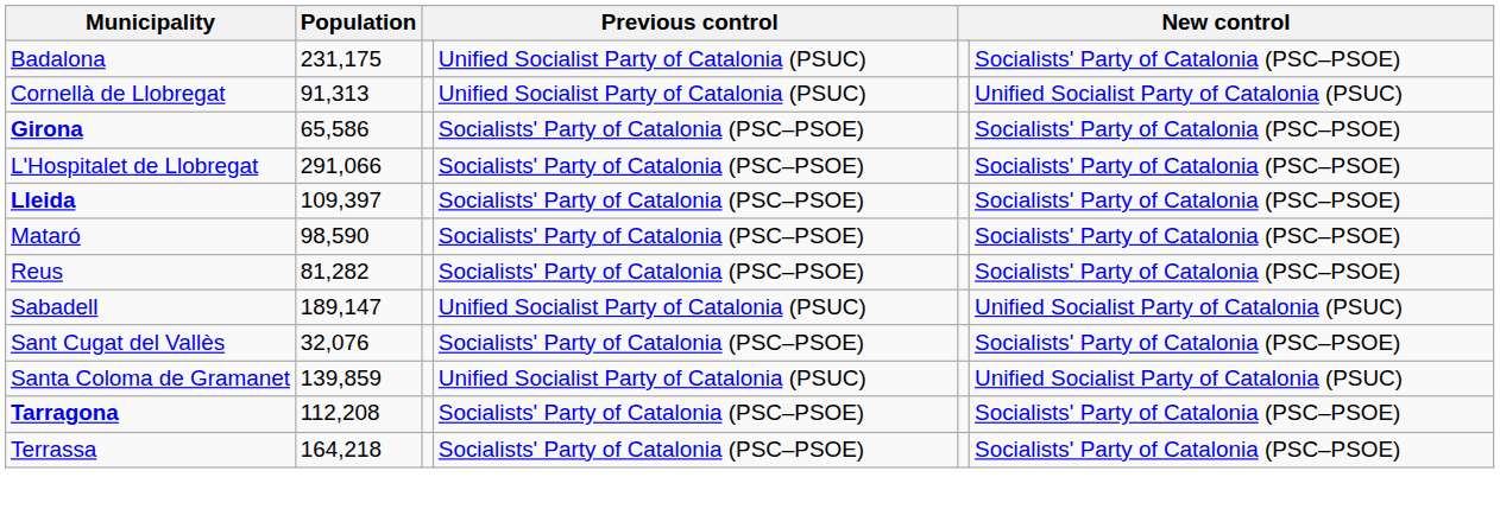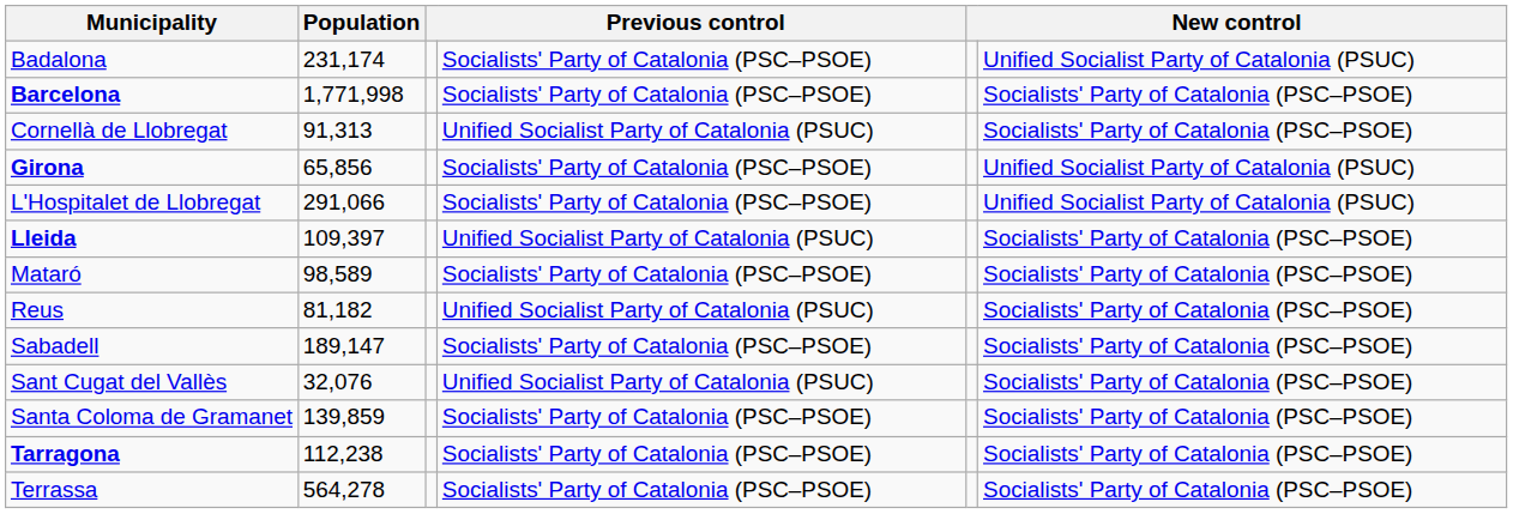Badalona | Population: 231,175 -> 231,174
Badalona | column 4: Unified Socialist Party of Catalonia (PSUC) -> Socialists' Party of Catalonia (PSC–PSOE)
Badalona | column 6: Socialists' Party of Catalonia (PSC–PSOE) -> Unified Socialist Party of Catalonia (PSUC)
+ row: Barcelona | 1,771,998 | Socialists' Party of Catalonia (PSC–PSOE) | Socialists' Party of Catalonia (PSC–PSOE)
Cornellà de Llobregat | column 6: Unified Socialist Party of Catalonia (PSUC) -> Socialists' Party of Catalonia (PSC–PSOE)
Girona | Population: 65,586 -> 65,856
Girona | column 6: Socialists' Party of Catalonia (PSC–PSOE) -> Unified Socialist Party of Catalonia (PSUC)
L'Hospitalet de Llobregat | column 6: Socialists' Party of Catalonia (PSC–PSOE) -> Unified Socialist Party of Catalonia (PSUC)
Lleida | column 4: Socialists' Party of Catalonia (PSC–PSOE) -> Unified Socialist Party of Catalonia (PSUC)
Mataró | Population: 98,590 -> 98,589
Reus | Population: 81,282 -> 81,182
Reus | column 4: Socialists' Party of Catalonia (PSC–PSOE) -> Unified Socialist Party of Catalonia (PSUC)
Sabadell | column 4: Unified Socialist Party of Catalonia (PSUC) -> Socialists' Party of Catalonia (PSC–PSOE)
Sabadell | column 6: Unified Socialist Party of Catalonia (PSUC) -> Socialists' Party of Catalonia (PSC–PSOE)
Sant Cugat del Vallès | column 4: Socialists' Party of Catalonia (PSC–PSOE) -> Unified Socialist Party of Catalonia (PSUC)
Santa Coloma de Gramanet | column 4: Unified Socialist Party of Catalonia (PSUC) -> Socialists' Party of Catalonia (PSC–PSOE)
Santa Coloma de Gramanet | column 6: Unified Socialist Party of Catalonia (PSUC) -> Socialists' Party of Catalonia (PSC–PSOE)
Tarragona | Population: 112,208 -> 112,238
Terrassa | Population: 164,218 -> 564,278
